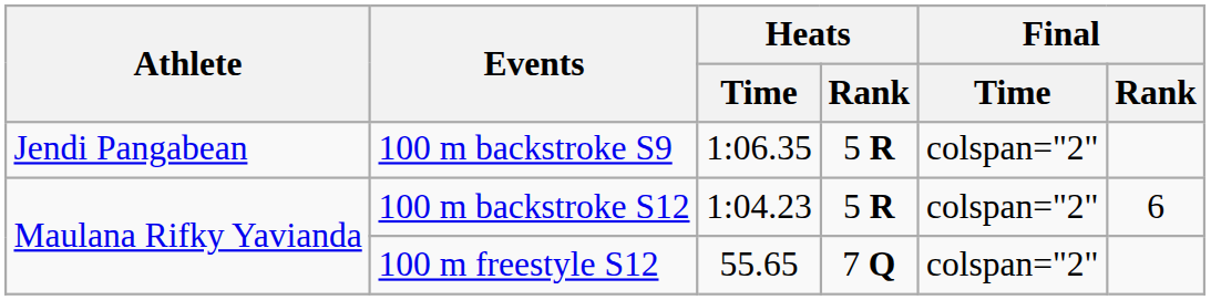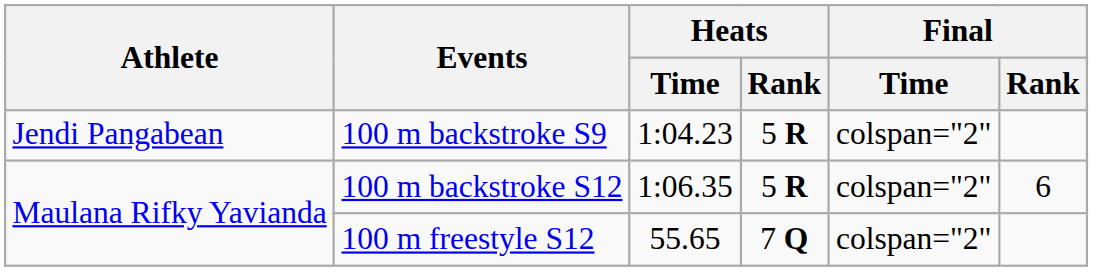100 m backstroke S9 | Heats / Time: 1:06.35 -> 1:04.23
100 m backstroke S12 | Heats / Time: 1:04.23 -> 1:06.35
